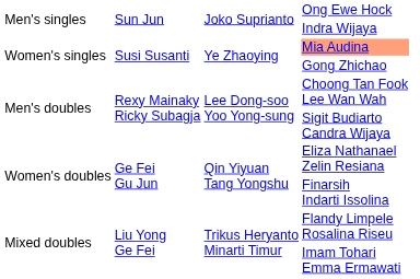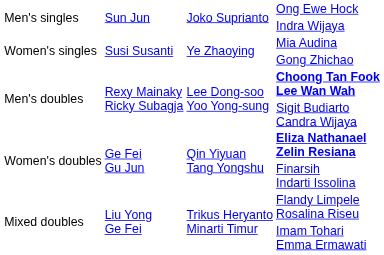Mia Audina | column 4: lightsalmon background -> no background
Choong Tan Fook Lee Wan Wah | column 4: normal -> bold
Eliza Nathanael Zelin Resiana | column 4: normal -> bold
